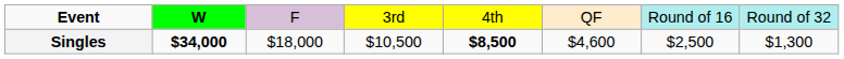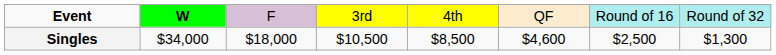Singles | column 2: bold -> normal
Singles | column 5: bold -> normal
